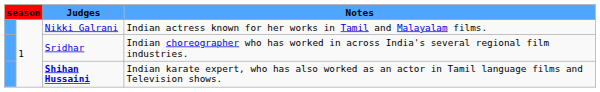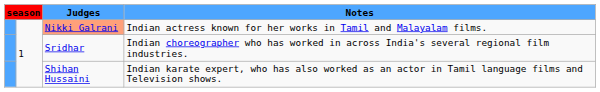Nikki Galrani | Judges: no background -> lightsalmon background
Shihan Hussaini | Judges: bold -> normal
